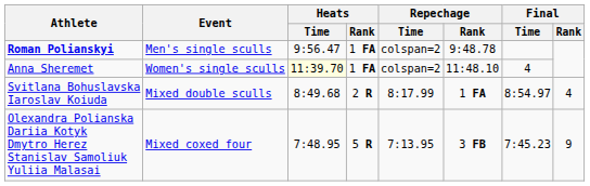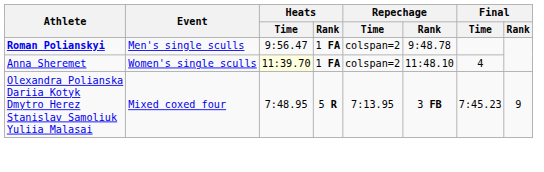- row: Svitlana Bohuslavska Iaroslav Koiuda | Mixed double sculls | 8:49.68 | 2 R | 8:17.99 | 1 FA | 8:54.97 | 4
